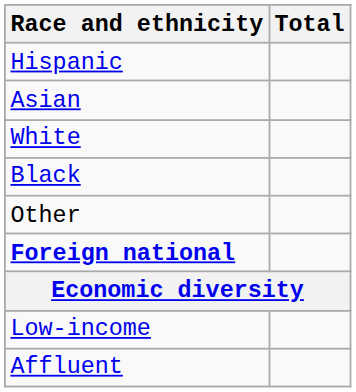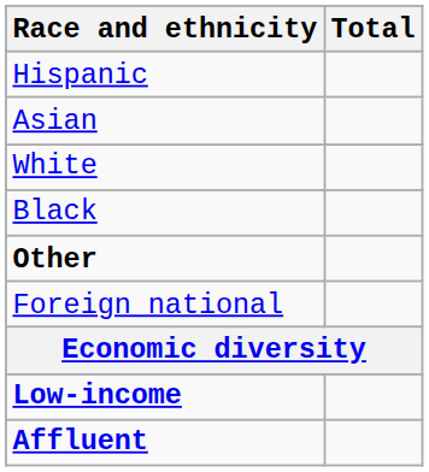Other | Race and ethnicity: normal -> bold
Foreign national | Race and ethnicity: bold -> normal
Low-income | Race and ethnicity: normal -> bold
Affluent | Race and ethnicity: normal -> bold
